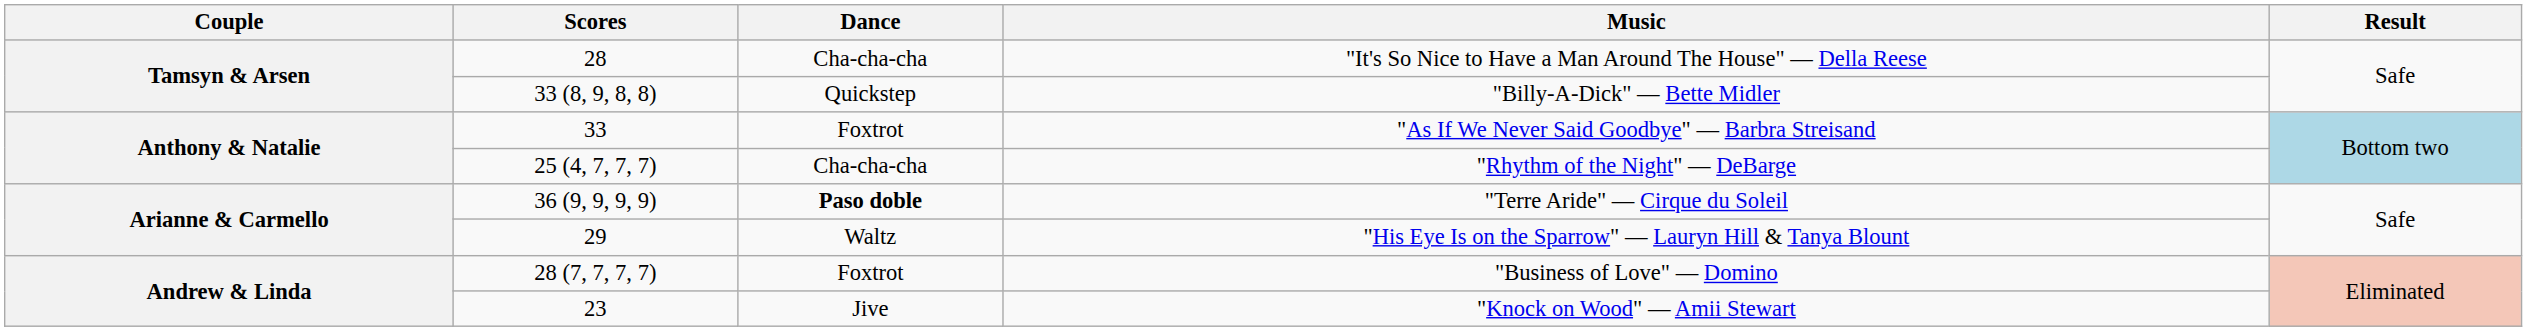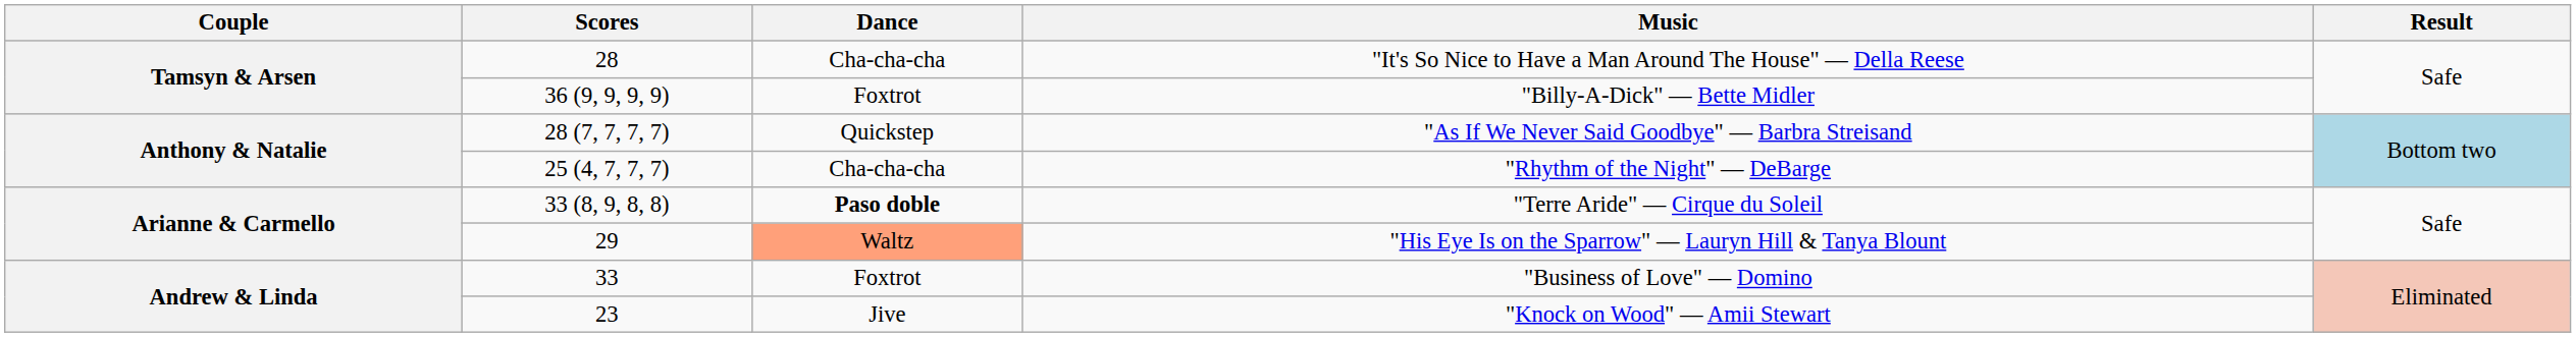"Billy-A-Dick" — Bette Midler | Scores: 33 (8, 9, 8, 8) -> 36 (9, 9, 9, 9)
"Billy-A-Dick" — Bette Midler | Dance: Quickstep -> Foxtrot
"As If We Never Said Goodbye" — Barbra Streisand | Scores: 33 -> 28 (7, 7, 7, 7)
"As If We Never Said Goodbye" — Barbra Streisand | Dance: Foxtrot -> Quickstep
"Terre Aride" — Cirque du Soleil | Scores: 36 (9, 9, 9, 9) -> 33 (8, 9, 8, 8)
"His Eye Is on the Sparrow" — Lauryn Hill & Tanya Blount | Dance: no background -> lightsalmon background
"Business of Love" — Domino | Scores: 28 (7, 7, 7, 7) -> 33
